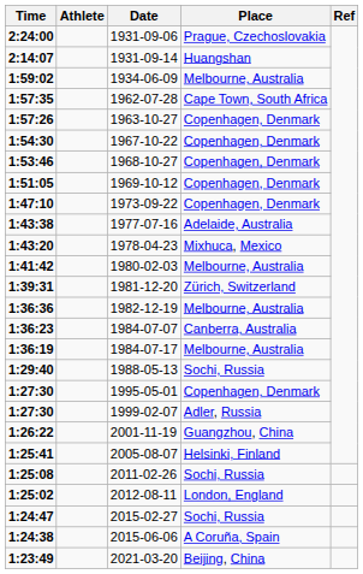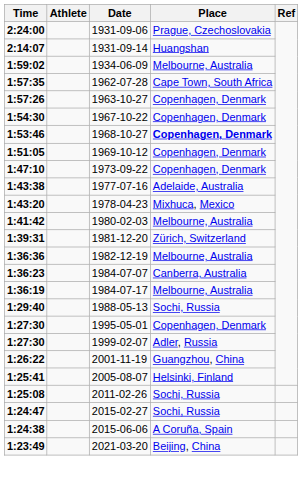1968-10-27 | Place: normal -> bold
- row: 1:25:02 | 2012-08-11 | London, England
